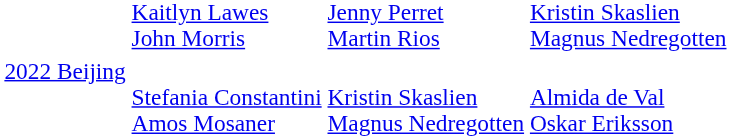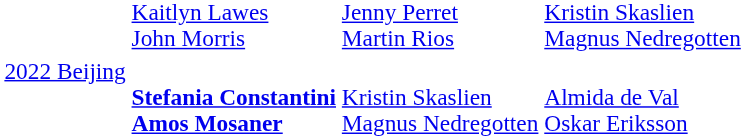2022 Beijing | column 2: normal -> bold
